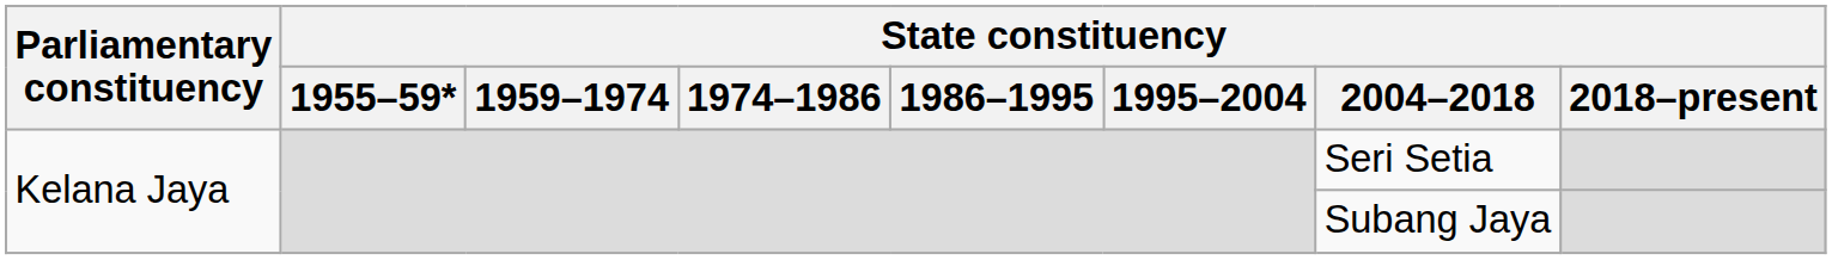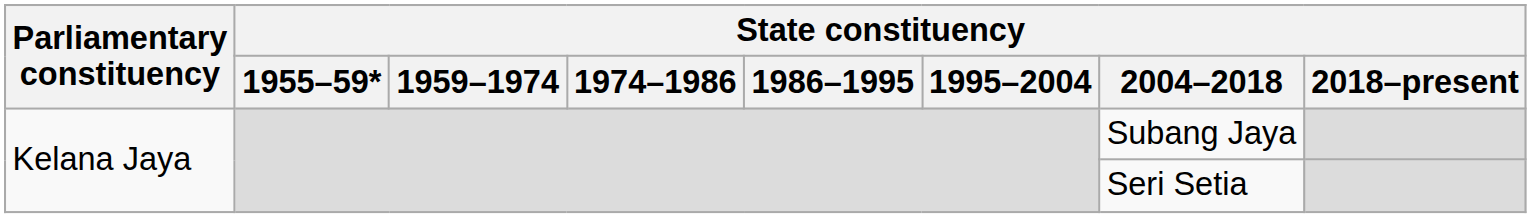row 3 | State constituency / 2004–2018: Seri Setia -> Subang Jaya
row 4 | State constituency / 2004–2018: Subang Jaya -> Seri Setia
